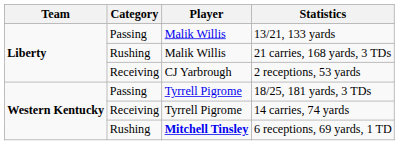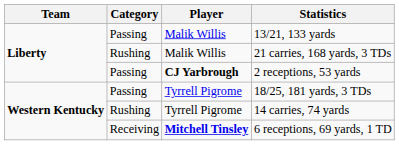2 receptions, 53 yards | Category: Receiving -> Passing
2 receptions, 53 yards | Player: normal -> bold
14 carries, 74 yards | Category: Receiving -> Rushing
6 receptions, 69 yards, 1 TD | Category: Rushing -> Receiving
